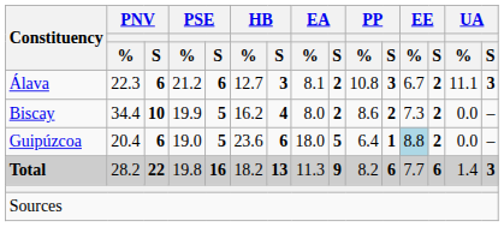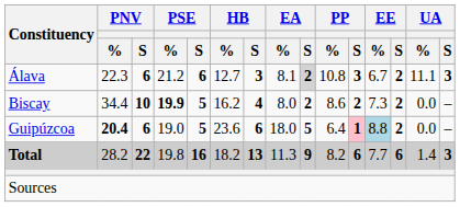Álava | EA / S: no background -> lightgrey background
Biscay | PSE / %: normal -> bold
Guipúzcoa | PNV / %: normal -> bold
Guipúzcoa | PP / S: no background -> pink background
